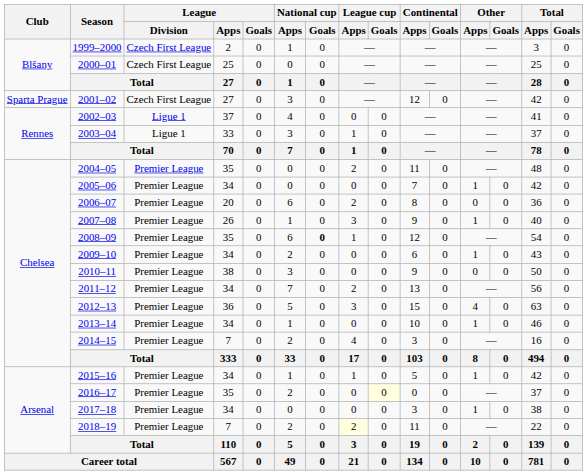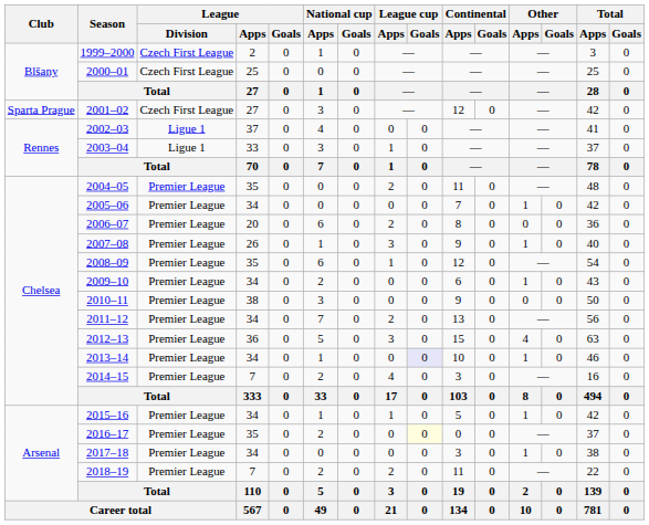2008–09 | National cup / Goals: bold -> normal
2013–14 | League cup / Goals: no background -> lavender background
2018–19 | League cup / Apps: lightyellow background -> no background
